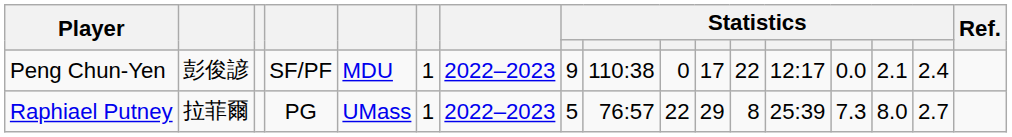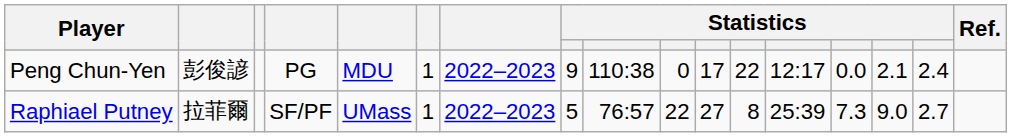Peng Chun-Yen | column 4: SF/PF -> PG
Raphiael Putney | column 4: PG -> SF/PF
Raphiael Putney | column 11: 29 -> 27
Raphiael Putney | column 15: 8.0 -> 9.0
